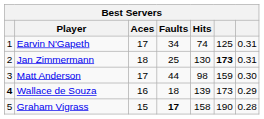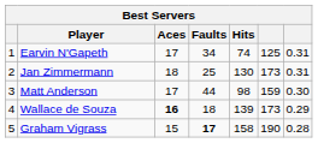Jan Zimmermann | column 6: bold -> normal
Wallace de Souza | column 1: bold -> normal
Wallace de Souza | Aces: normal -> bold
